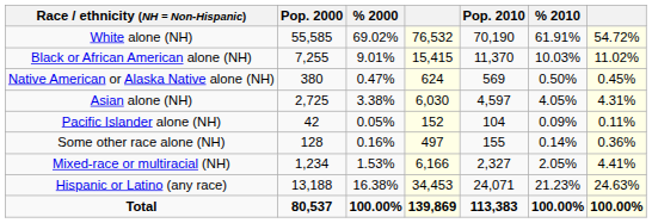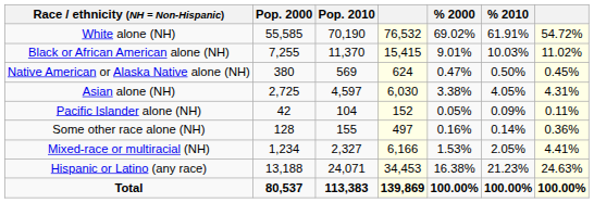columns swapped: Pop. 2010 <-> % 2000
